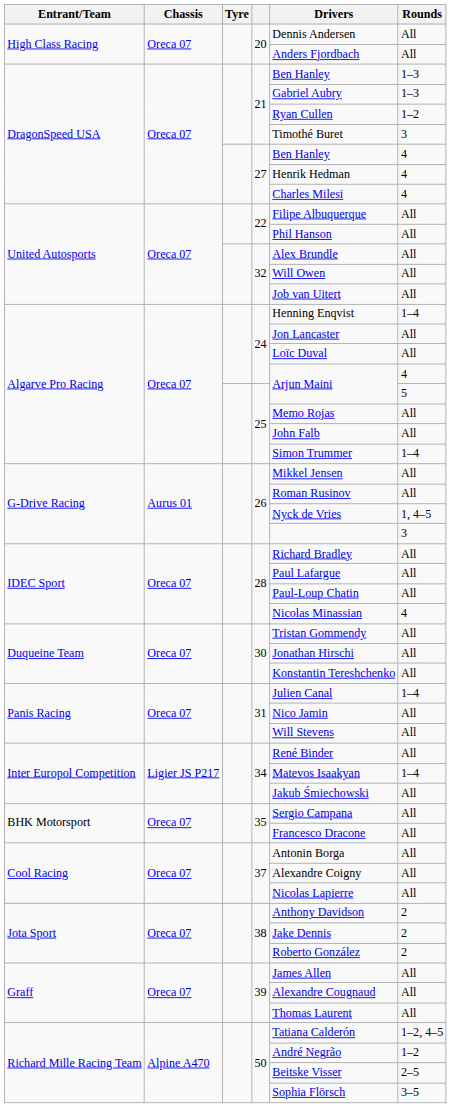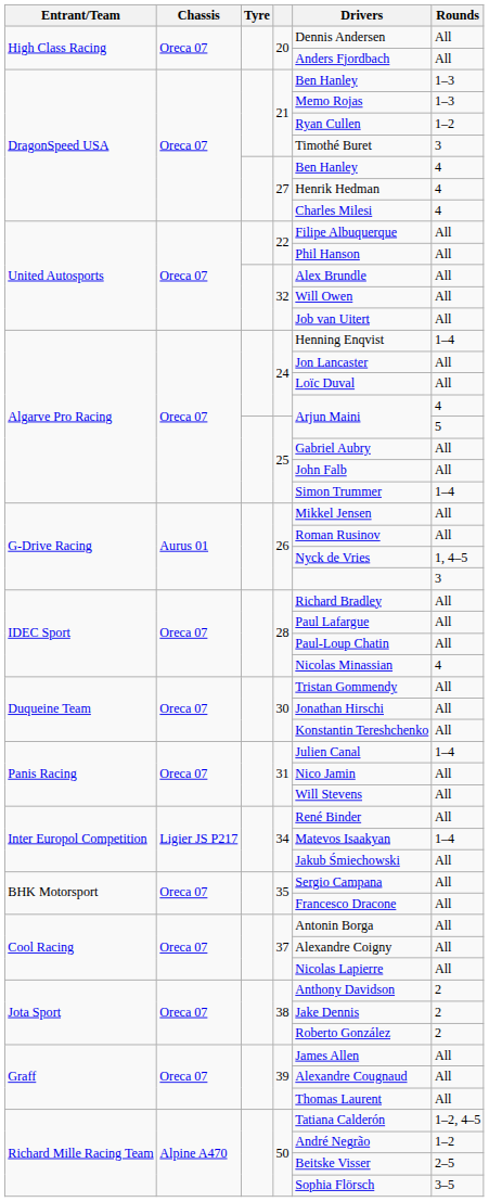row 5 | Drivers: Gabriel Aubry -> Memo Rojas
row 21 | Drivers: Memo Rojas -> Gabriel Aubry
